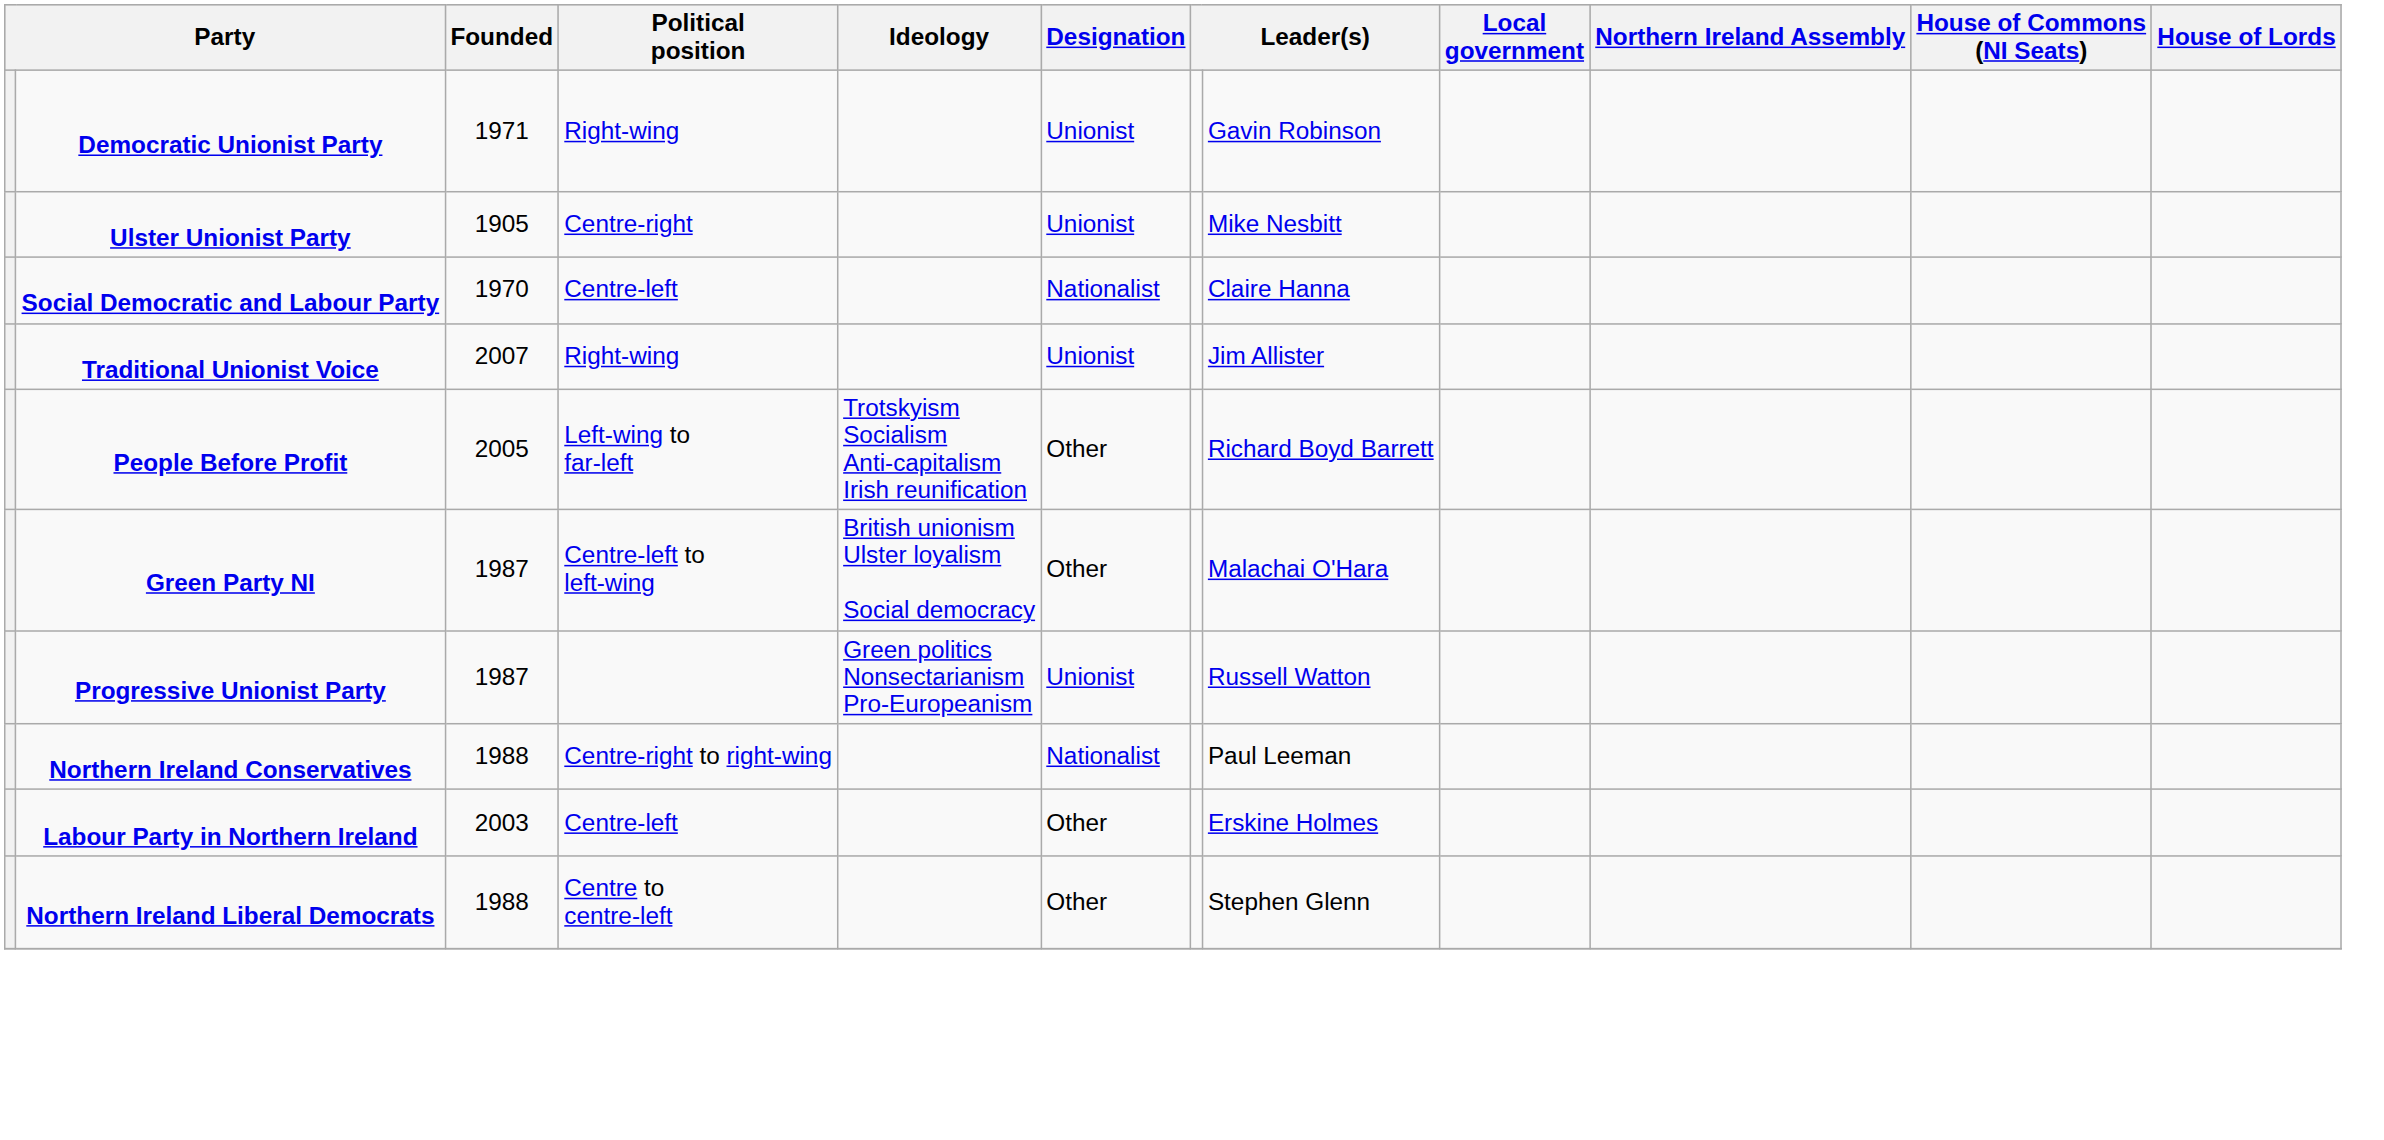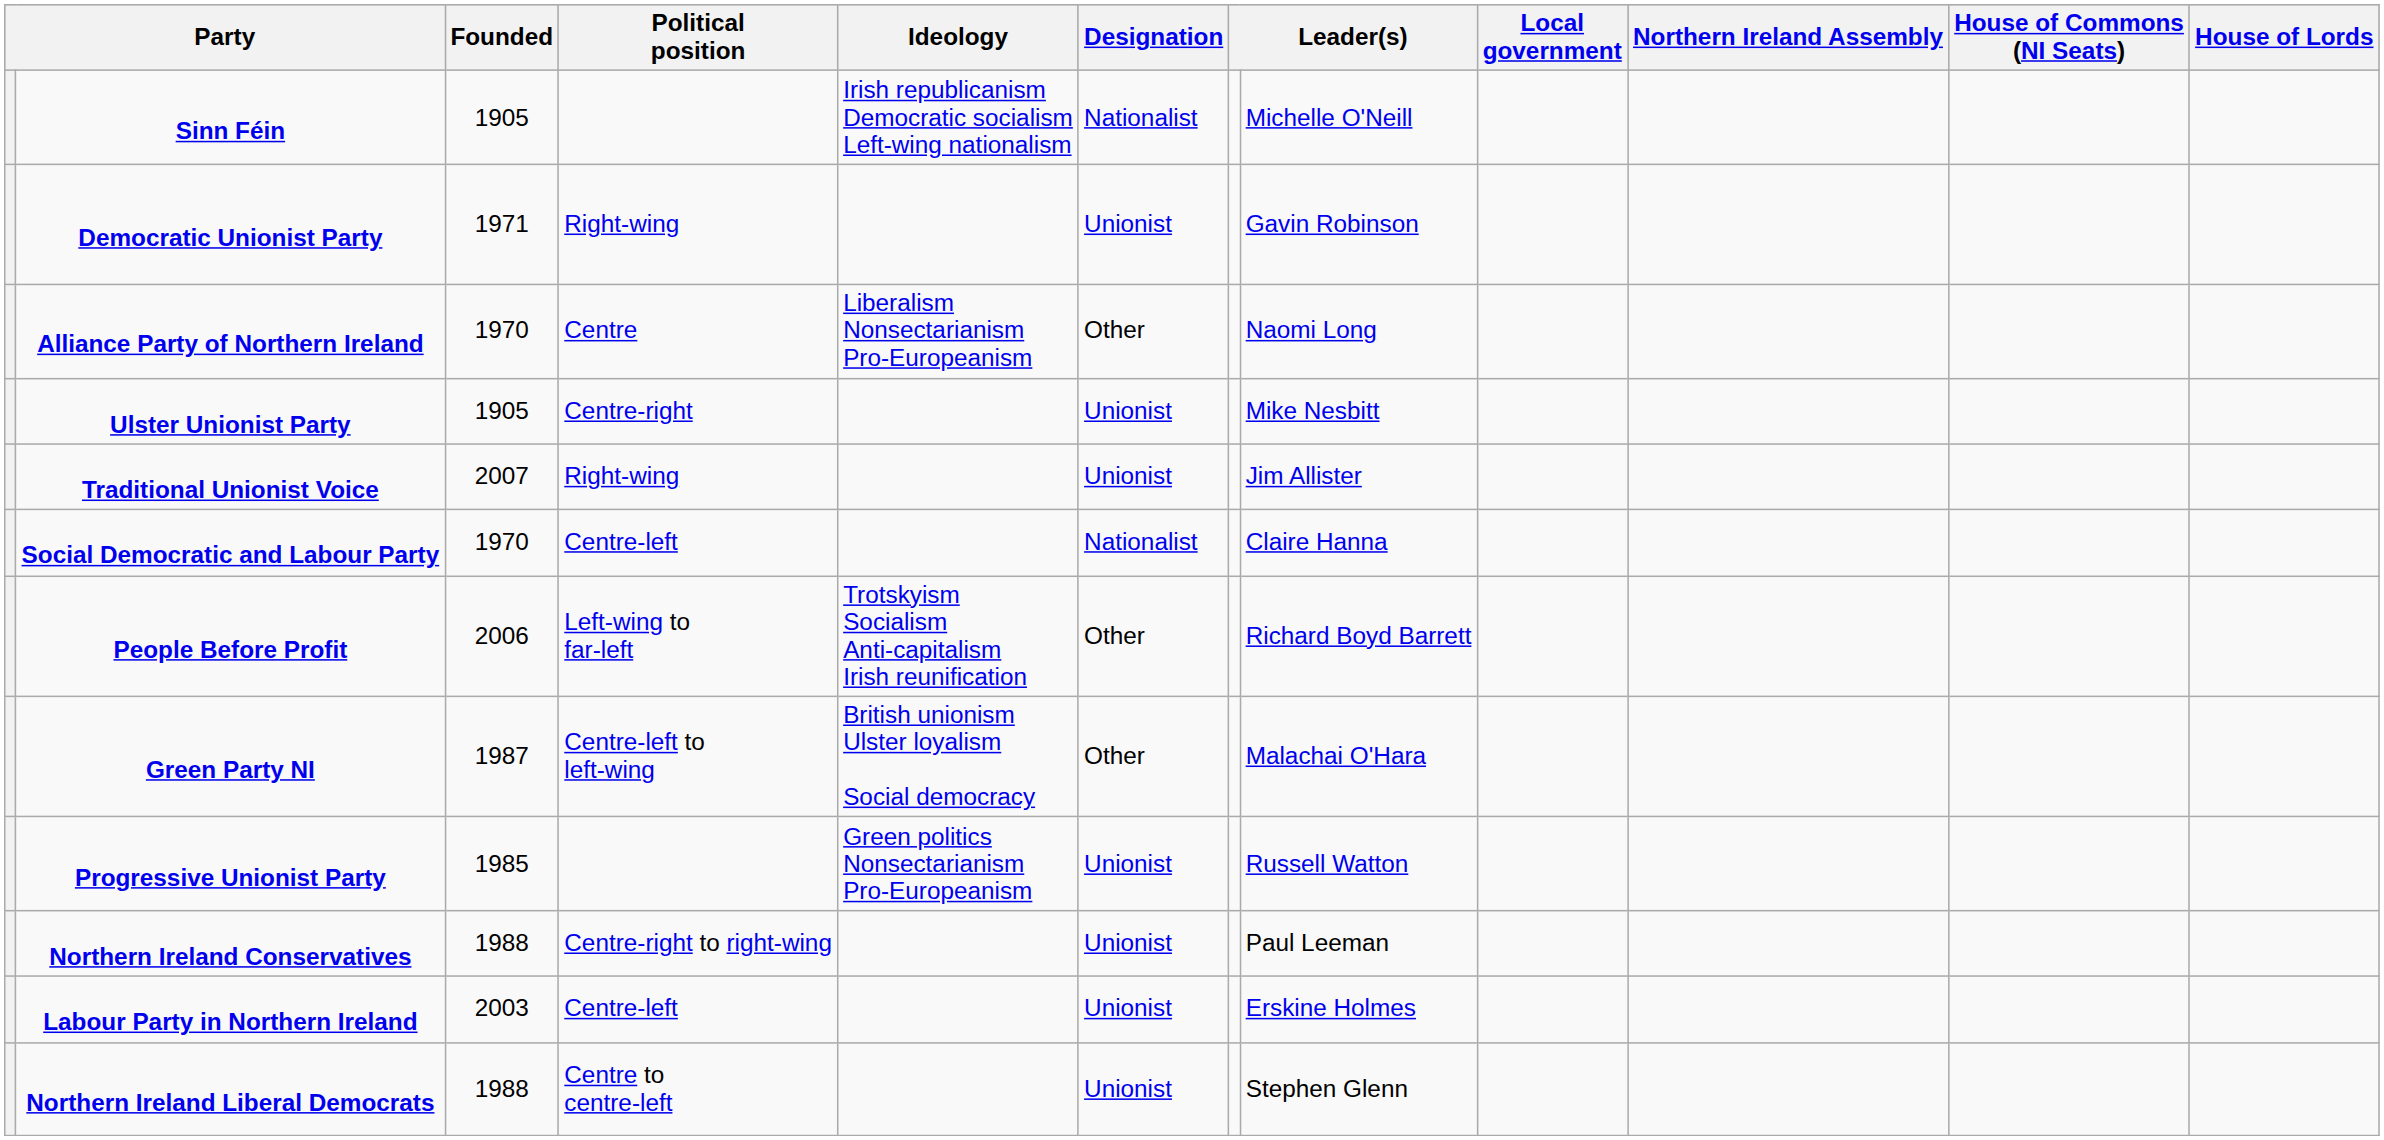+ row: Sinn Féin | 1905 | Irish republicanism Democratic socialism Left-wing nationalism | Nationalist | Michelle O'Neill
+ row: Alliance Party of Northern Ireland | 1970 | Centre | Liberalism Nonsectarianism Pro-Europeanism | Other | Naomi Long
rows swapped: Social Democratic and Labour Party <-> Traditional Unionist Voice
People Before Profit | Founded: 2005 -> 2006
Progressive Unionist Party | Founded: 1987 -> 1985
Northern Ireland Conservatives | Designation: Nationalist -> Unionist
Labour Party in Northern Ireland | Designation: Other -> Unionist
Northern Ireland Liberal Democrats | Designation: Other -> Unionist
